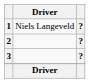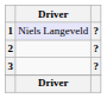1 | Driver: no background -> lavender background
